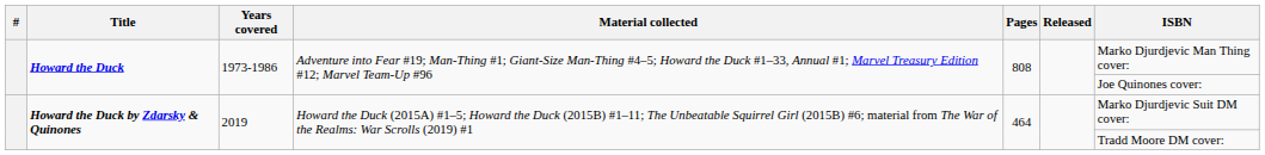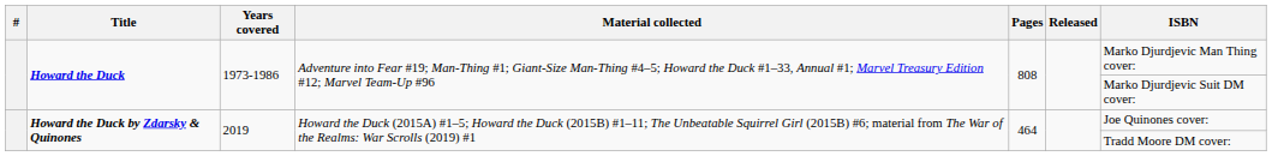row 3 | ISBN: Joe Quinones cover: -> Marko Djurdjevic Suit DM cover:
row 4 | ISBN: Marko Djurdjevic Suit DM cover: -> Joe Quinones cover:
